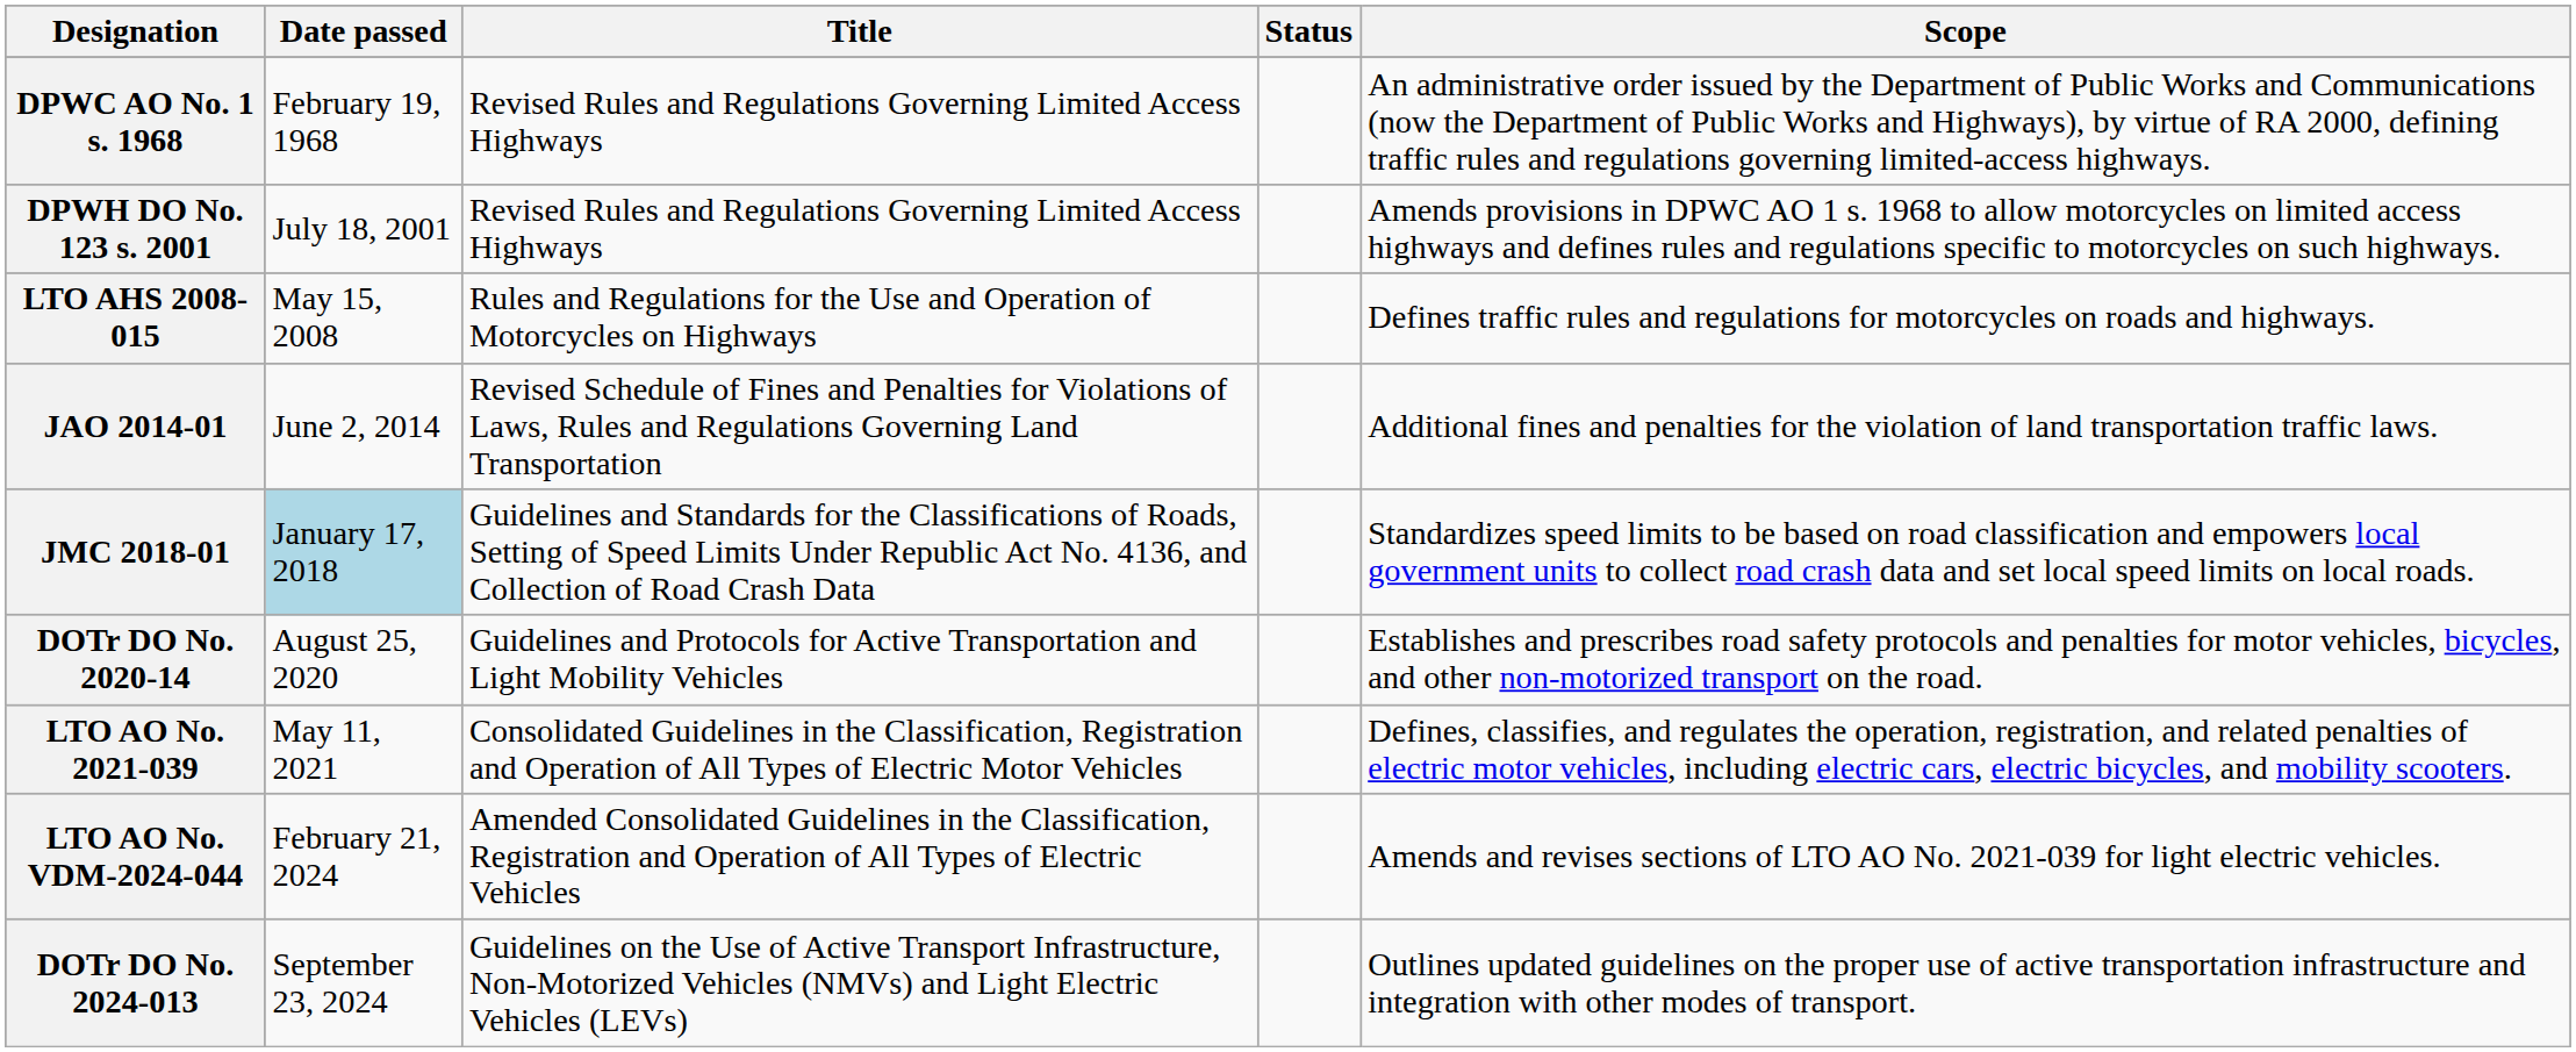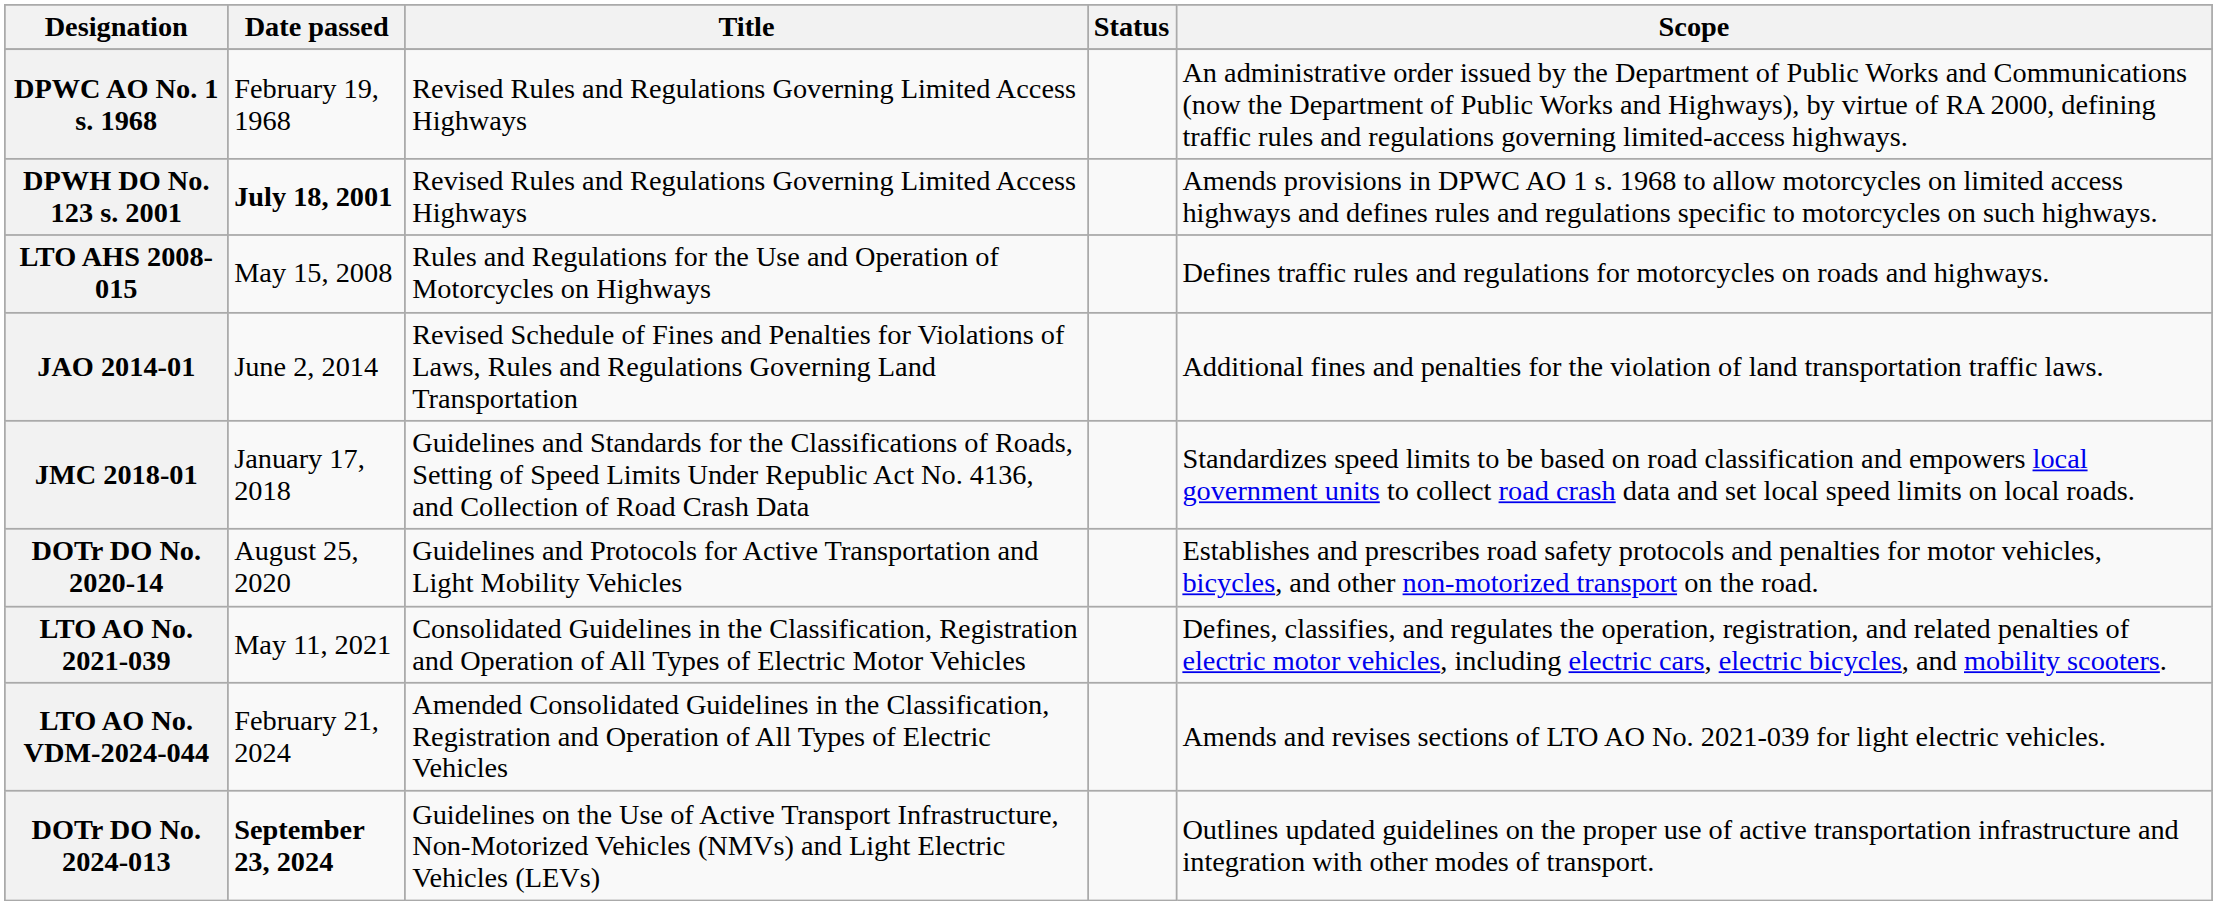DPWH DO No. 123 s. 2001 | Date passed: normal -> bold
JMC 2018-01 | Date passed: lightblue background -> no background
DOTr DO No. 2024-013 | Date passed: normal -> bold
